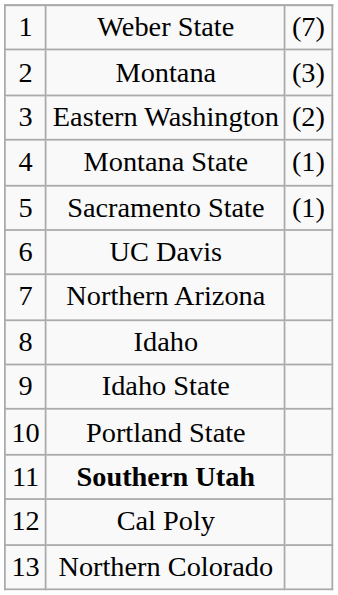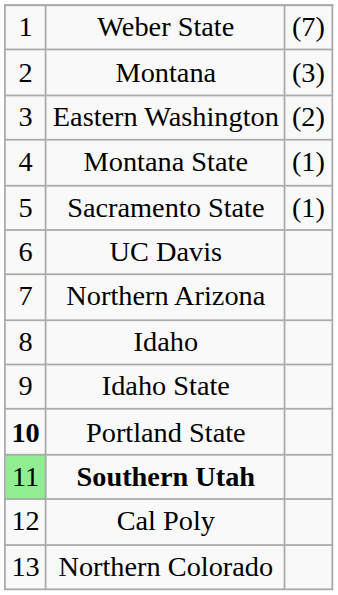Portland State | column 1: normal -> bold
Southern Utah | column 1: no background -> lightgreen background
